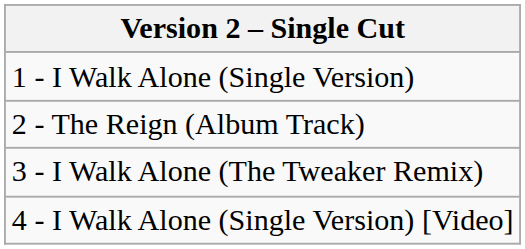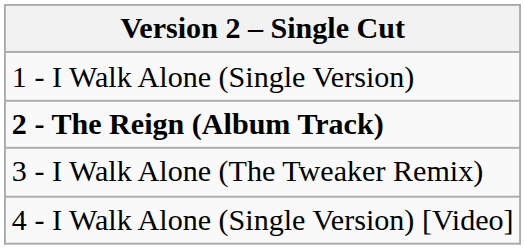row 3 | column 1: normal -> bold
